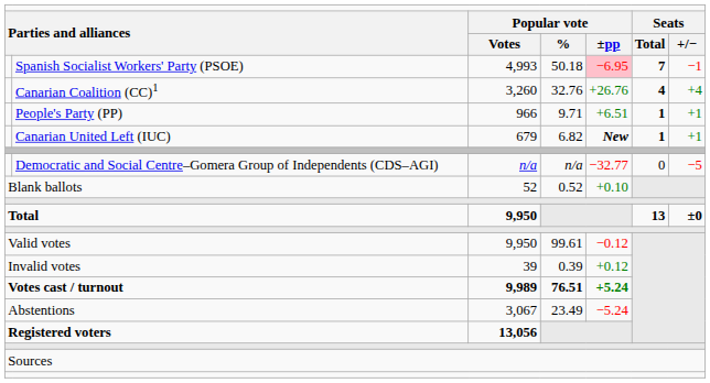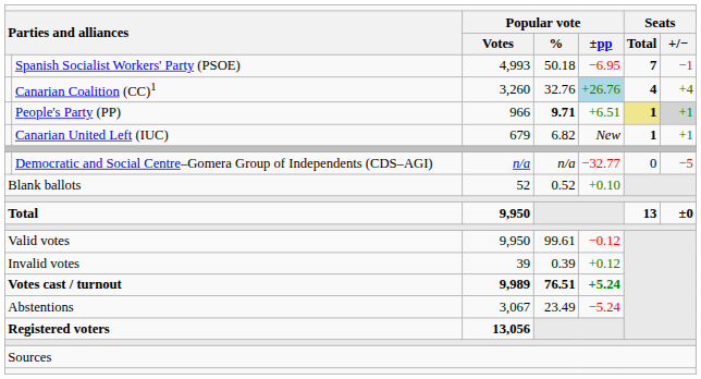Spanish Socialist Workers' Party (PSOE) | column 5: pink background -> no background
Canarian Coalition (CC)1 | column 5: no background -> lightblue background
People's Party (PP) | column 4: normal -> bold
People's Party (PP) | column 6: no background -> khaki background
People's Party (PP) | column 7: no background -> lightgrey background
Canarian United Left (IUC) | column 5: bold -> normal
